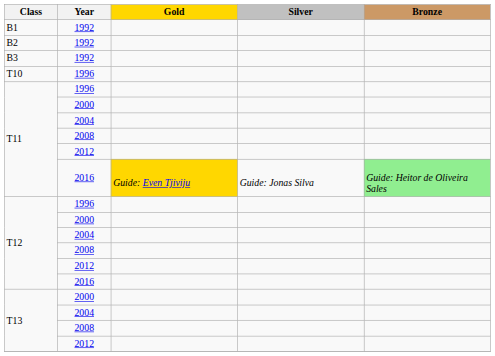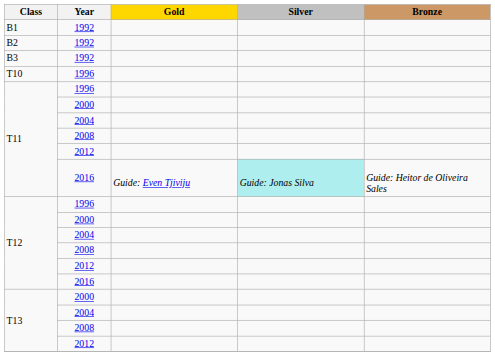T11 / 2016 | Gold: gold background -> no background
T11 / 2016 | Silver: no background -> paleturquoise background
T11 / 2016 | Bronze: lightgreen background -> no background
